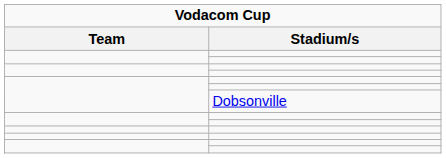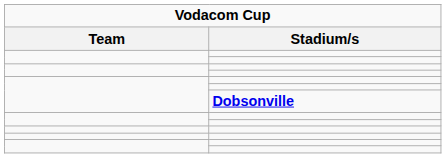Dobsonville | Stadium/s: normal -> bold
